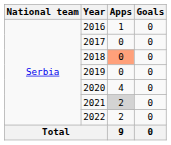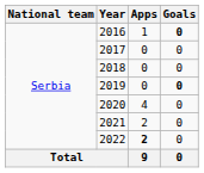2016 | Goals: normal -> bold
2018 | Apps: lightsalmon background -> no background
2019 | Goals: normal -> bold
2021 | Apps: lightgrey background -> no background
2022 | Apps: normal -> bold
